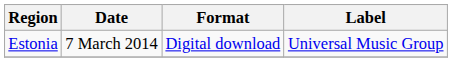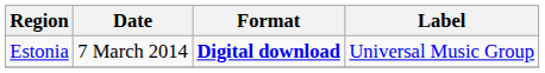Estonia | Format: normal -> bold
